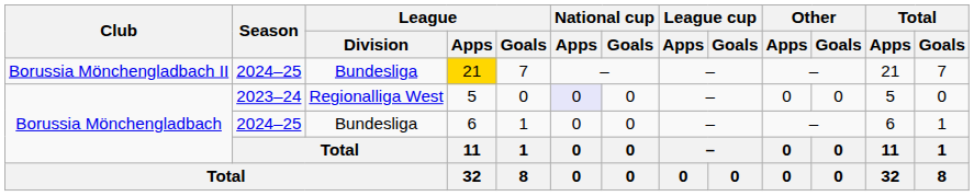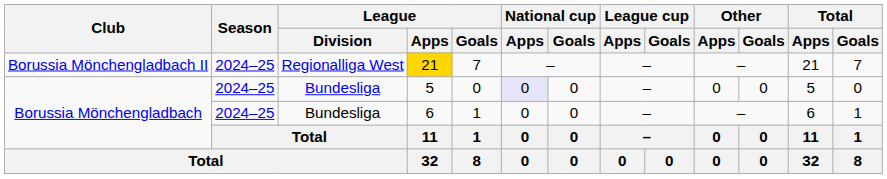row 3 | League / Division: Bundesliga -> Regionalliga West
row 4 | Season: 2023–24 -> 2024–25
row 4 | League / Division: Regionalliga West -> Bundesliga
